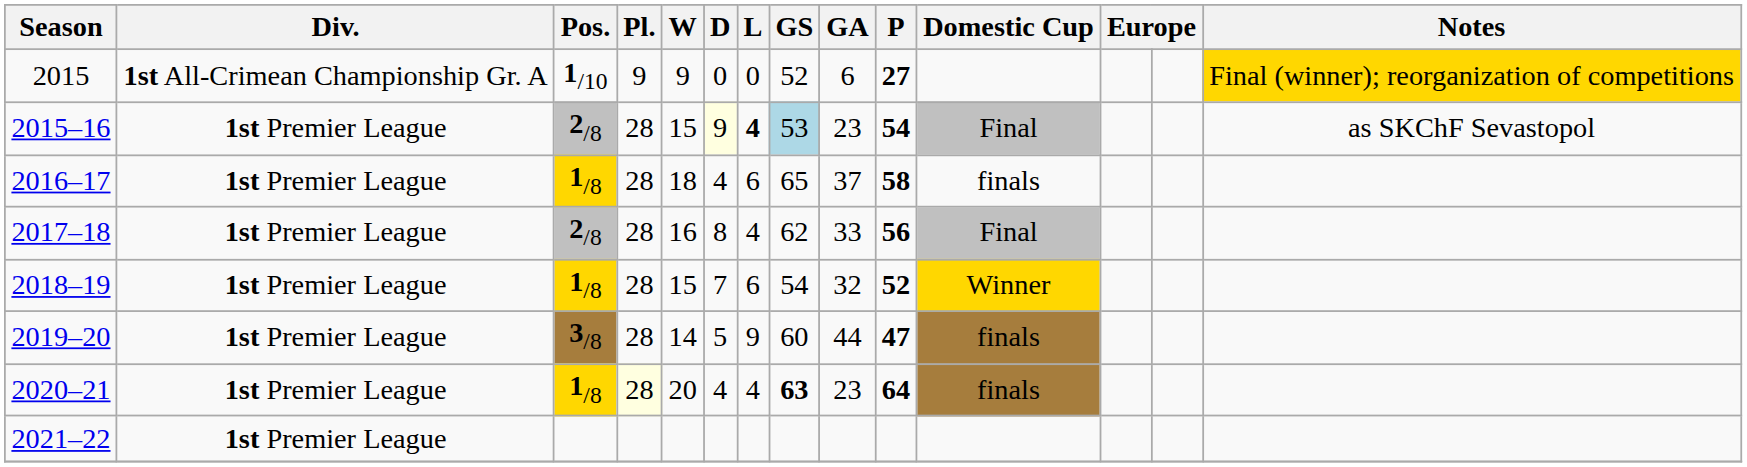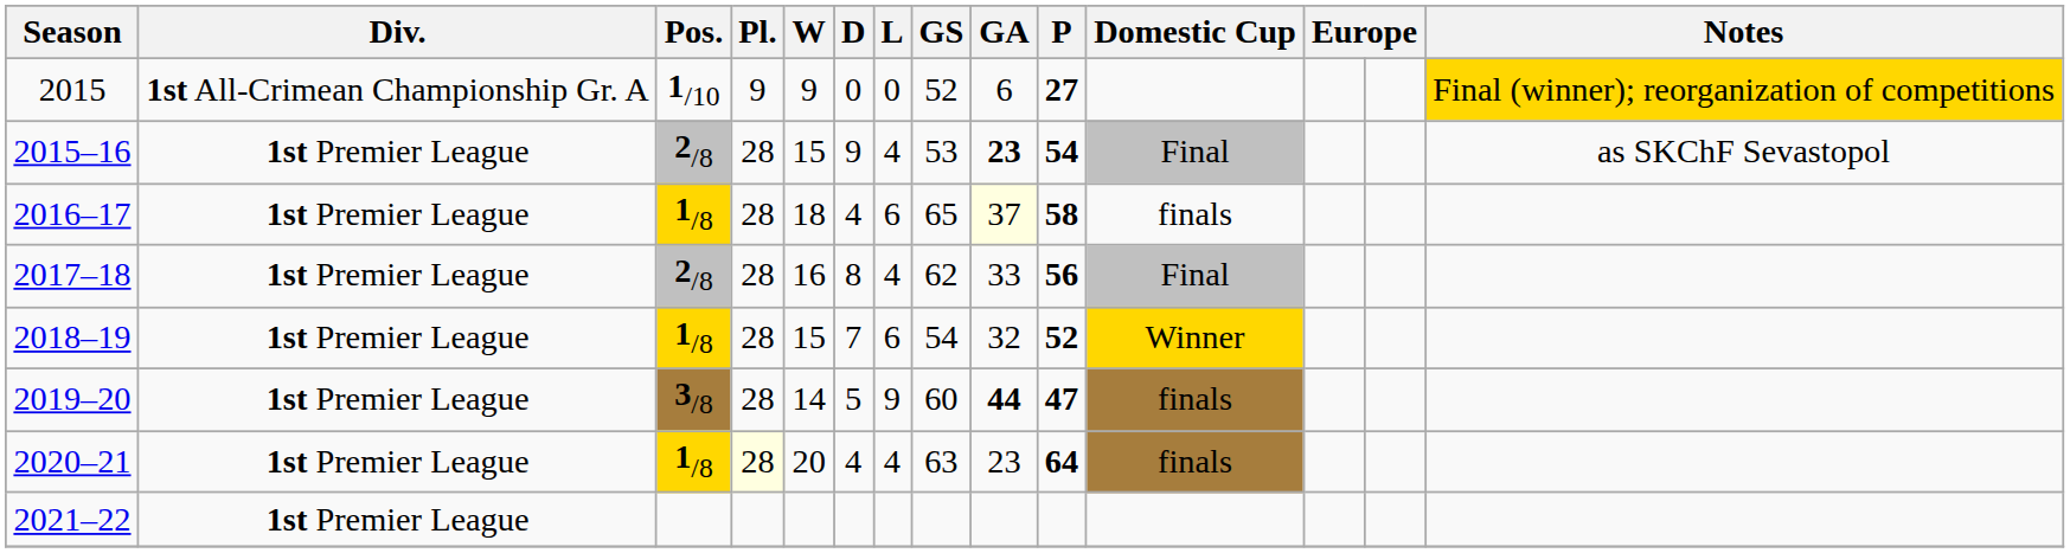2015–16 | D: lightyellow background -> no background
2015–16 | L: bold -> normal
2015–16 | GS: lightblue background -> no background
2015–16 | GA: normal -> bold
2016–17 | GA: no background -> lightyellow background
2019–20 | GA: normal -> bold
2020–21 | GS: bold -> normal
